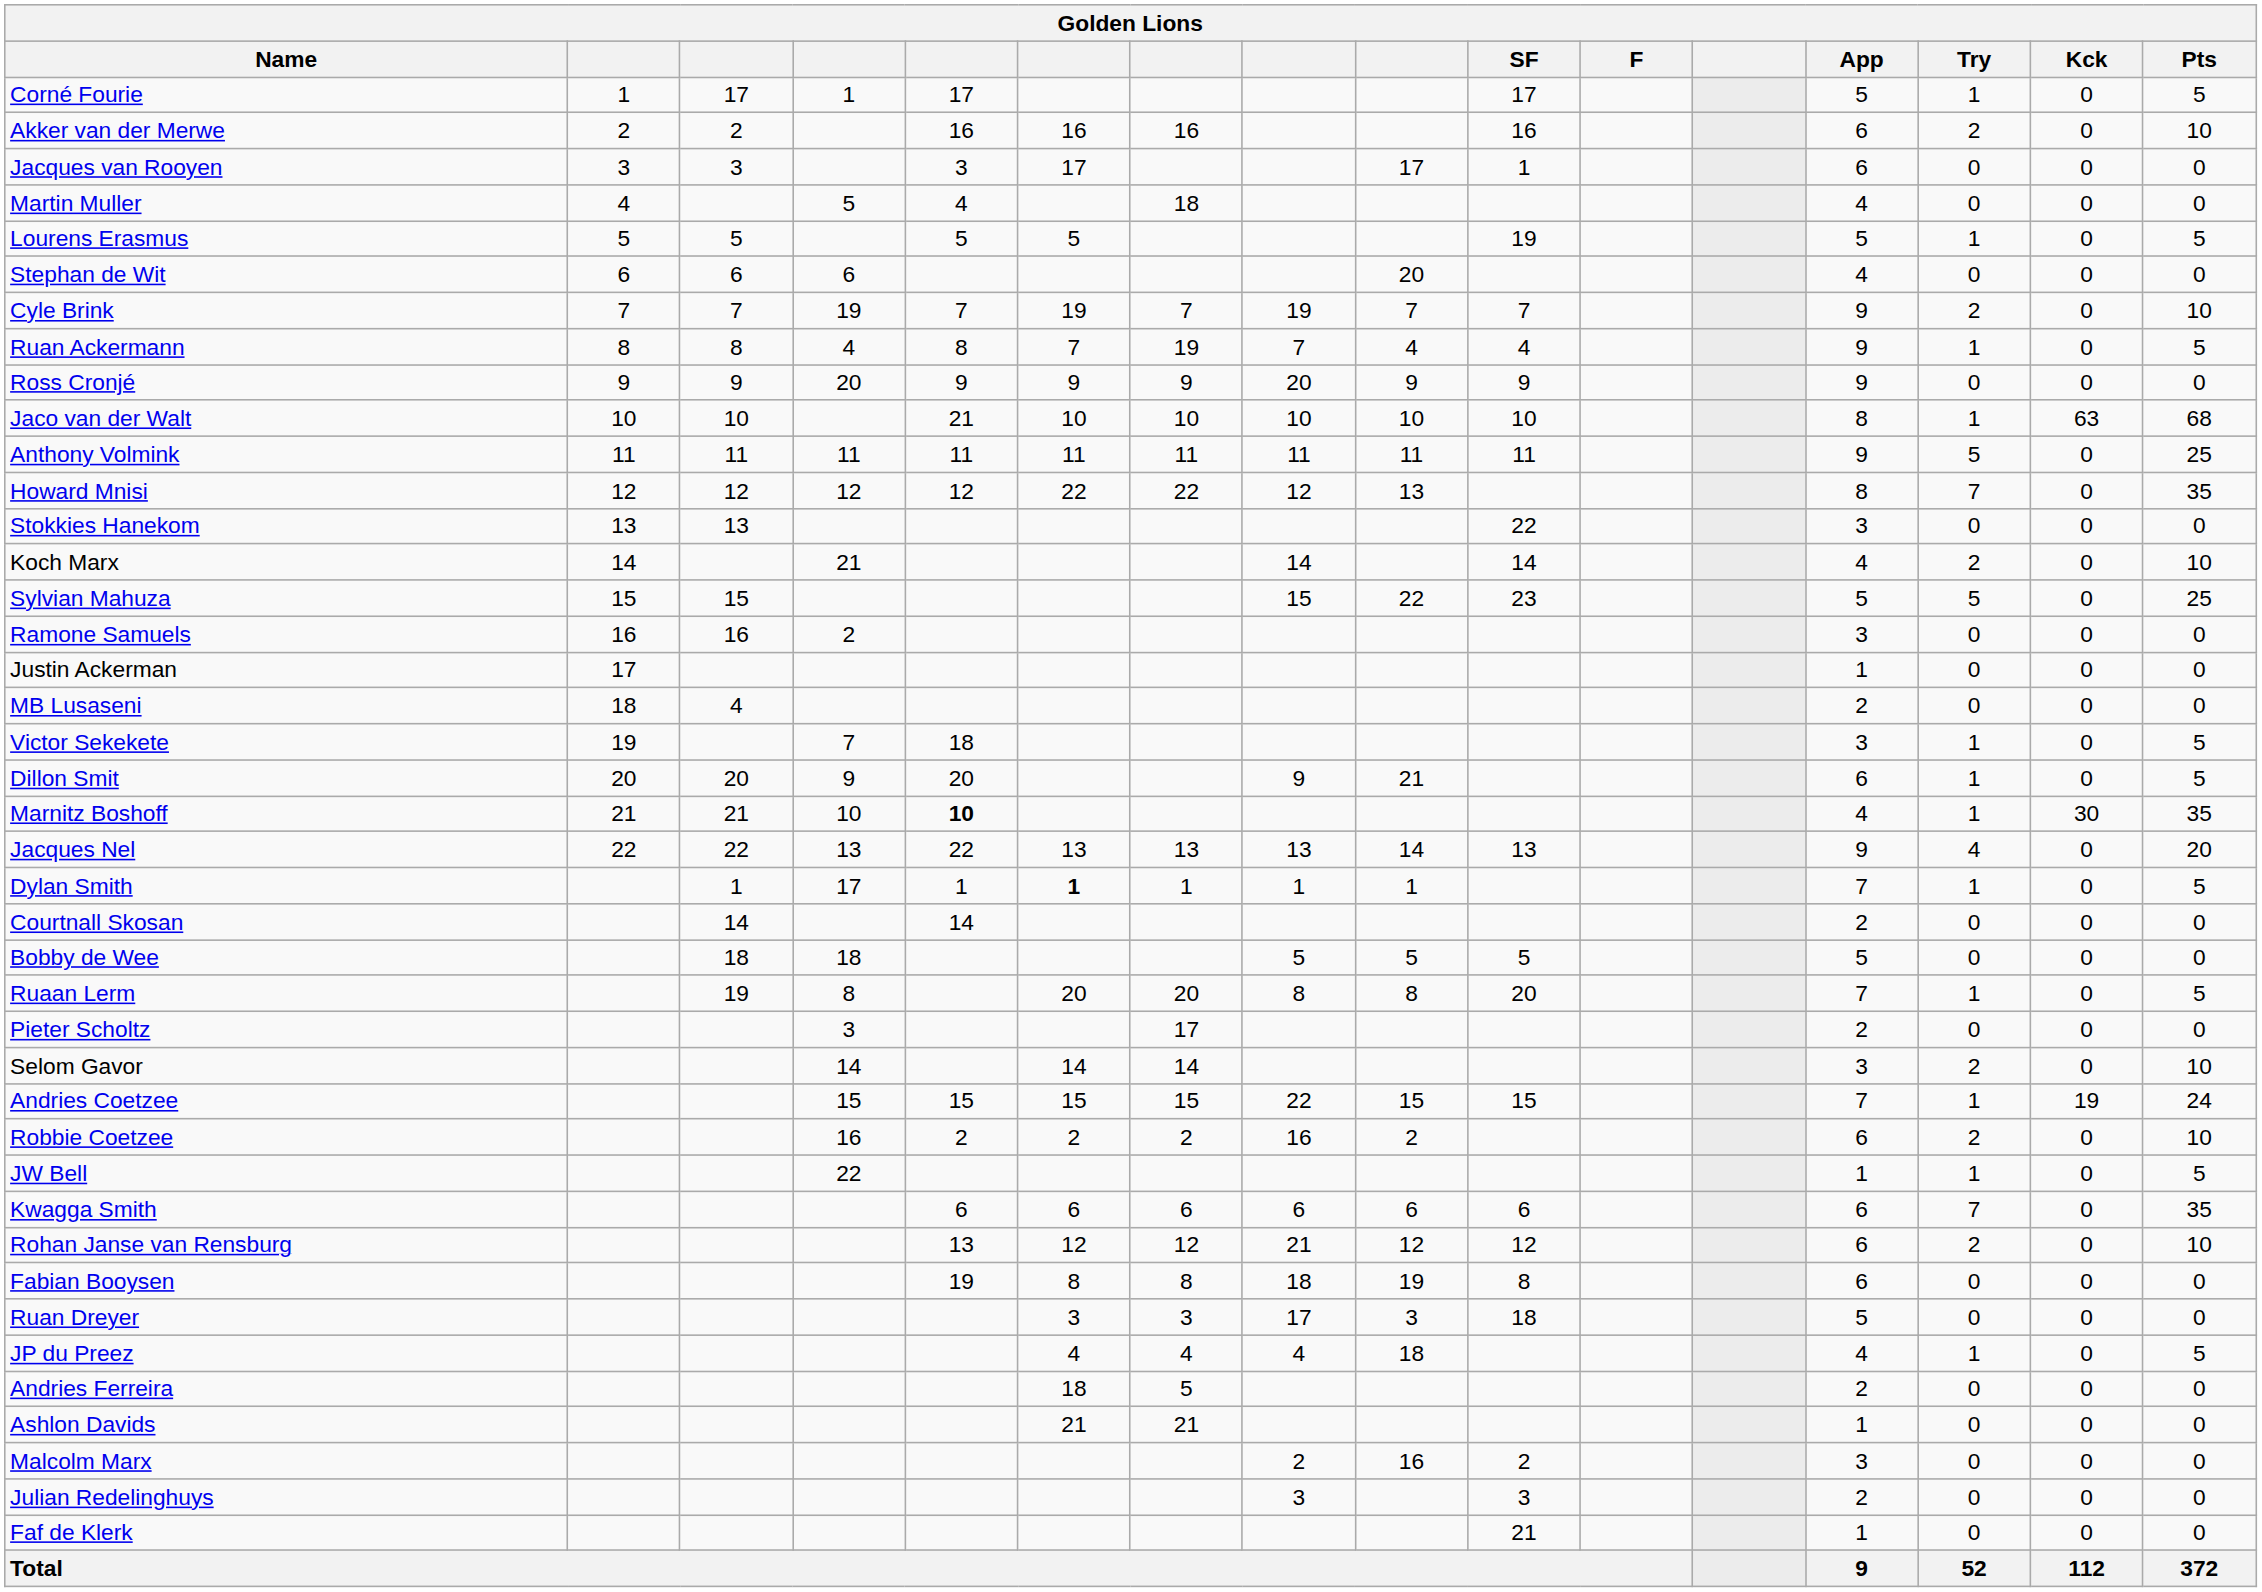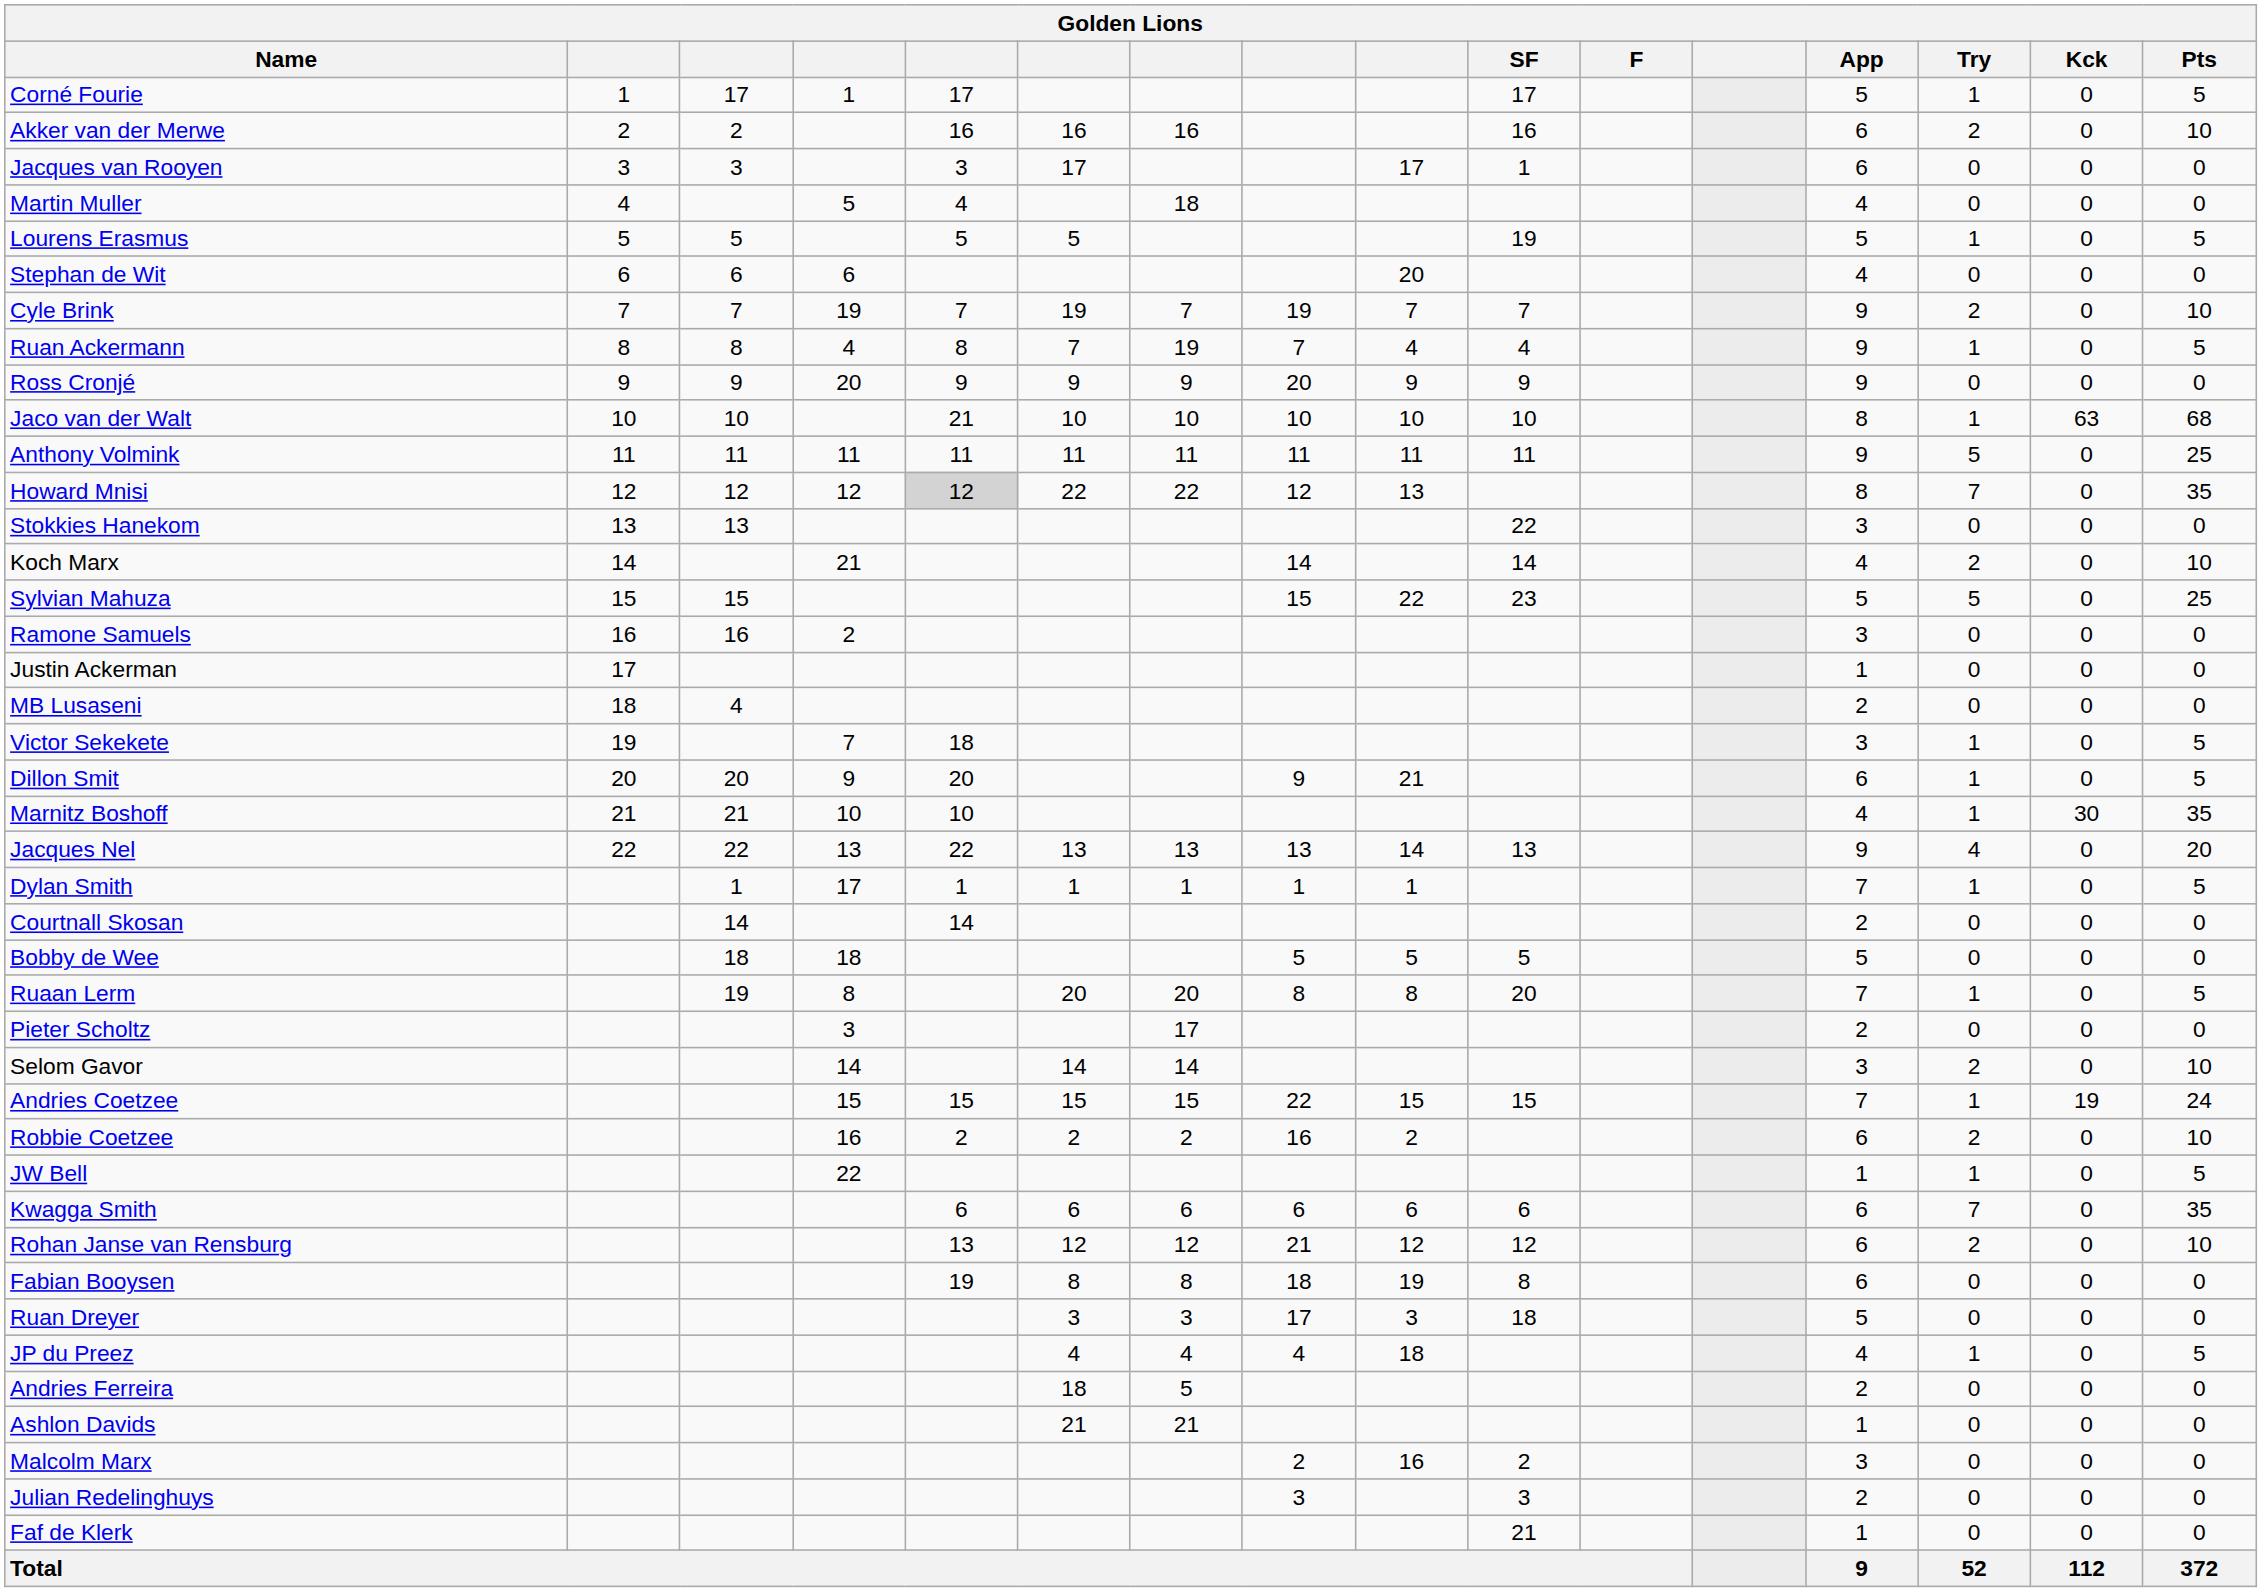Howard Mnisi | column 5: no background -> lightgrey background
Marnitz Boshoff | column 5: bold -> normal
Dylan Smith | column 6: bold -> normal
